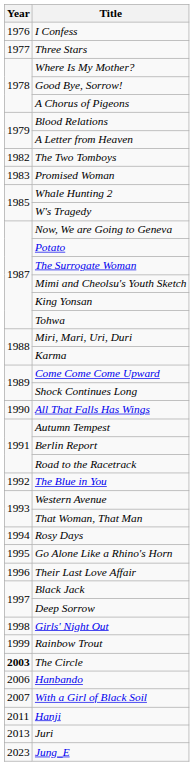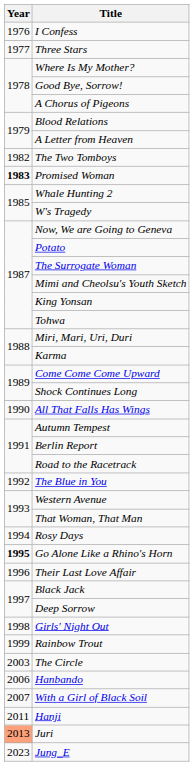Promised Woman | Year: normal -> bold
Go Alone Like a Rhino's Horn | Year: normal -> bold
The Circle | Year: bold -> normal
Juri | Year: no background -> lightsalmon background
